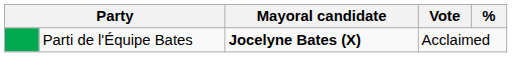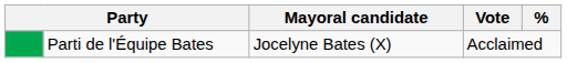Parti de l'Équipe Bates | Mayoral candidate: bold -> normal
